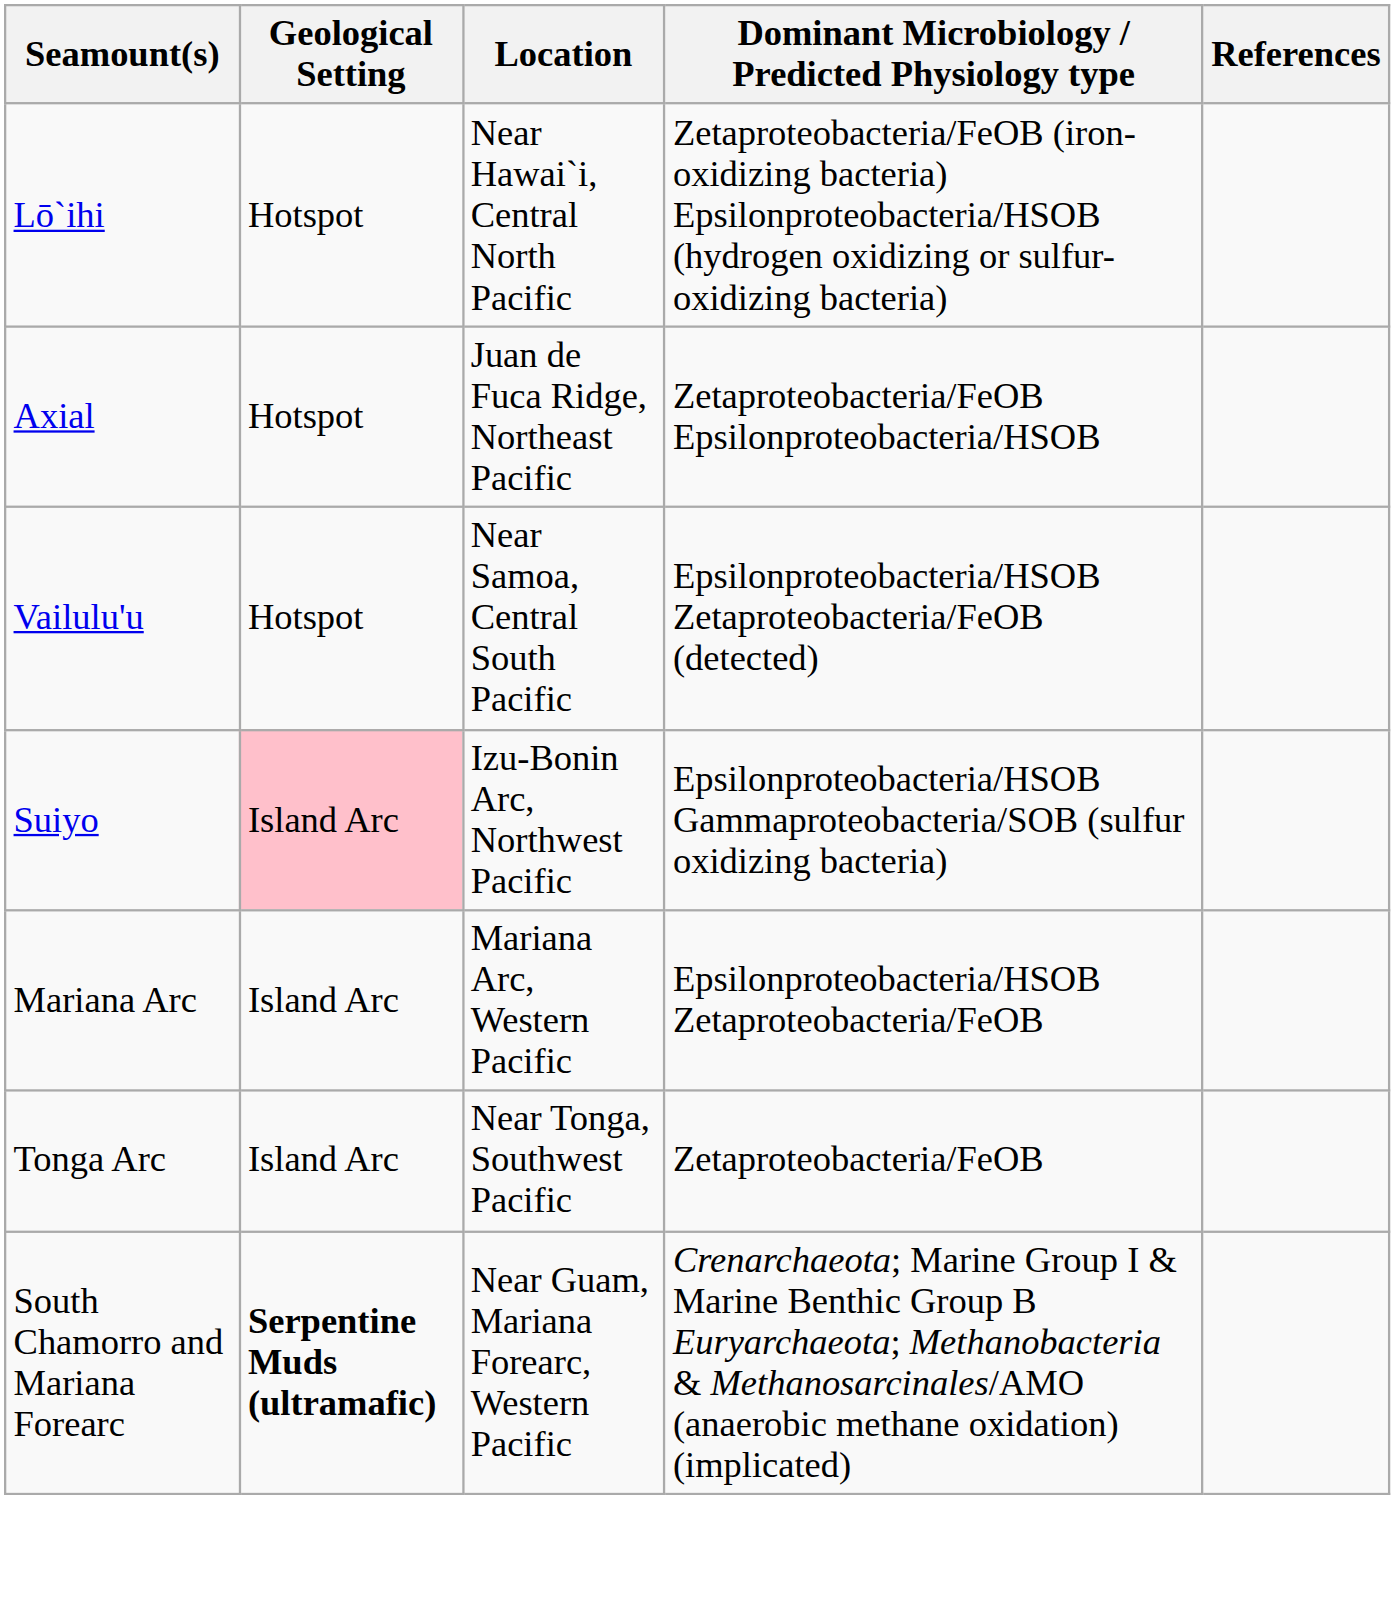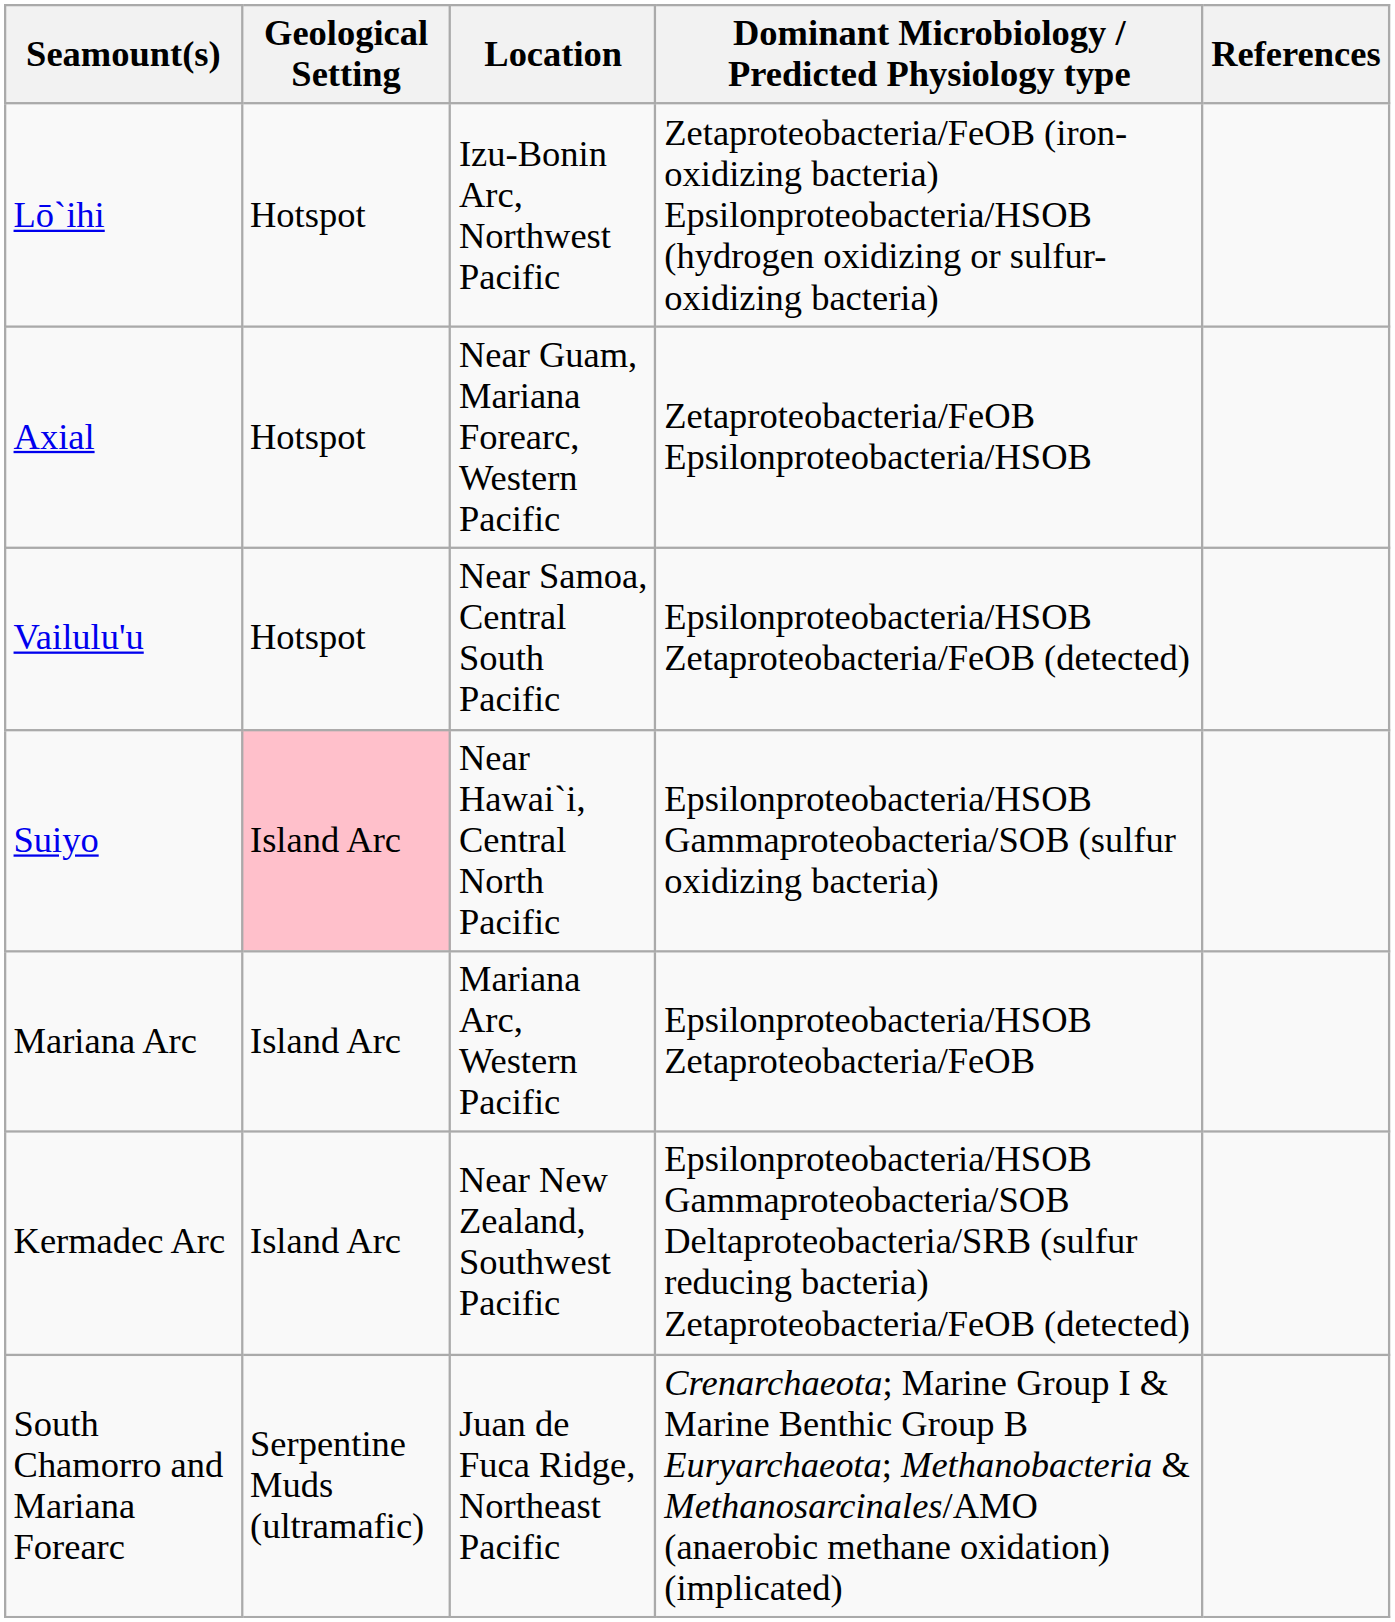Lō`ihi | Location: Near Hawai`i, Central North Pacific -> Izu-Bonin Arc, Northwest Pacific
Axial | Location: Juan de Fuca Ridge, Northeast Pacific -> Near Guam, Mariana Forearc, Western Pacific
Suiyo | Location: Izu-Bonin Arc, Northwest Pacific -> Near Hawai`i, Central North Pacific
- row: Tonga Arc | Island Arc | Near Tonga, Southwest Pacific | Zetaproteobacteria/FeOB
+ row: Kermadec Arc | Island Arc | Near New Zealand, Southwest Pacific | Epsilonproteobacteria/HSOB Gammaproteobacteria/SOB Deltaproteobacteria/SRB (sulfur reducing bacteria) Zetaproteobacteria/FeOB (detected)
South Chamorro and Mariana Forearc | Geological Setting: bold -> normal
South Chamorro and Mariana Forearc | Location: Near Guam, Mariana Forearc, Western Pacific -> Juan de Fuca Ridge, Northeast Pacific
